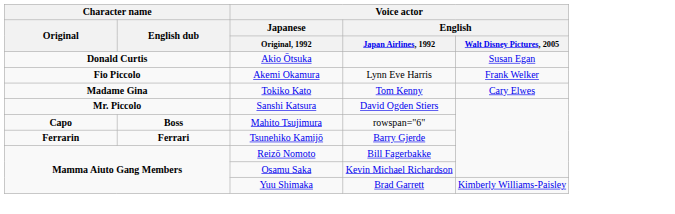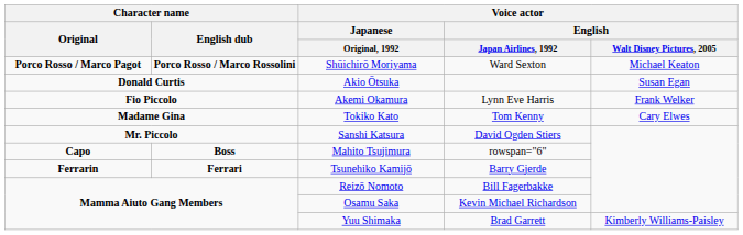+ row: Porco Rosso / Marco Pagot | Porco Rosso / Marco Rossolini | Shūichirō Moriyama | Ward Sexton | Michael Keaton
